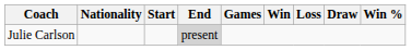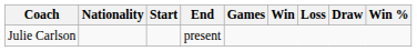Julie Carlson | End: lightgrey background -> no background
